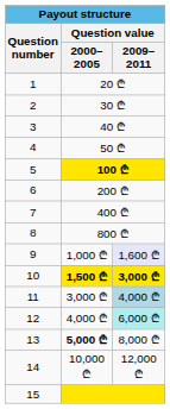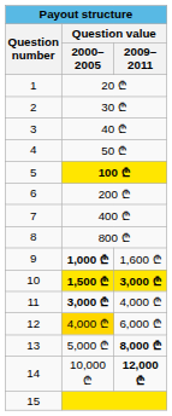9 | Question value / 2000–2005: normal -> bold
9 | Question value / 2009–2011: lavender background -> no background
11 | Question value / 2000–2005: normal -> bold
11 | Question value / 2009–2011: lightblue background -> no background
12 | Question value / 2000–2005: no background -> gold background
12 | Question value / 2009–2011: paleturquoise background -> no background
13 | Question value / 2000–2005: bold -> normal
13 | Question value / 2009–2011: normal -> bold
14 | Question value / 2009–2011: normal -> bold
